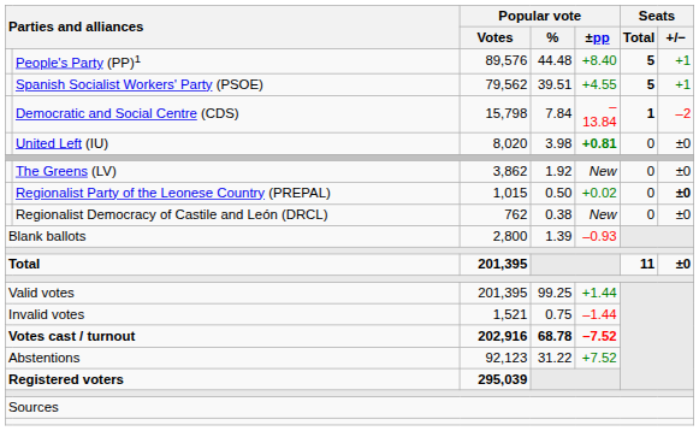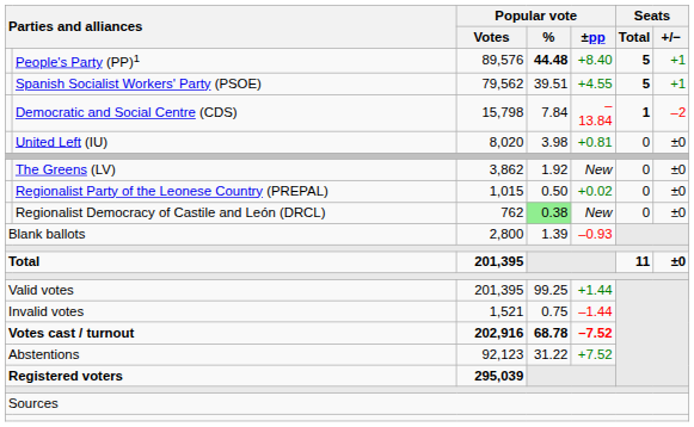People's Party (PP)1 | Popular vote / %: normal -> bold
United Left (IU) | Popular vote / ±pp: bold -> normal
Regionalist Party of the Leonese Country (PREPAL) | Seats / +/−: bold -> normal
Regionalist Democracy of Castile and León (DRCL) | Popular vote / %: no background -> lightgreen background
